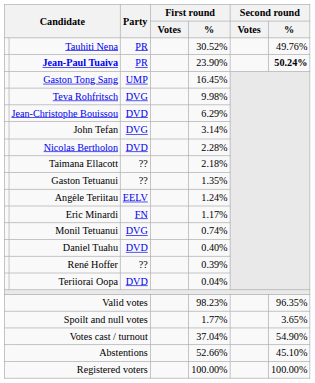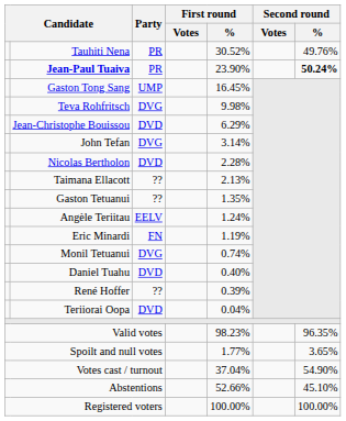Taimana Ellacott | First round / %: 2.18% -> 2.13%
Eric Minardi | First round / %: 1.17% -> 1.19%
